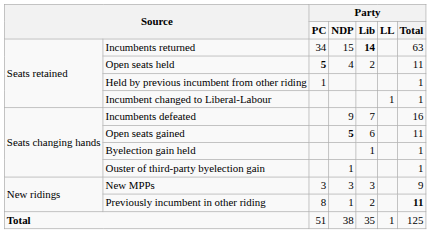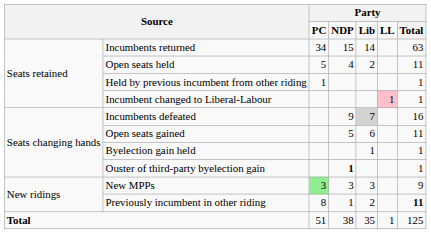Incumbents returned | column 5: bold -> normal
Open seats held | column 3: bold -> normal
Incumbent changed to Liberal-Labour | column 6: no background -> pink background
Incumbents defeated | column 5: no background -> lightgrey background
Open seats gained | column 4: bold -> normal
Ouster of third-party byelection gain | column 4: normal -> bold
New MPPs | column 3: no background -> lightgreen background
